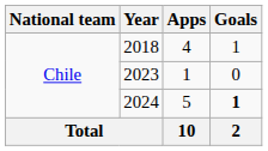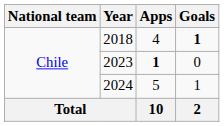2018 | Goals: normal -> bold
2023 | Apps: normal -> bold
2024 | Goals: bold -> normal
